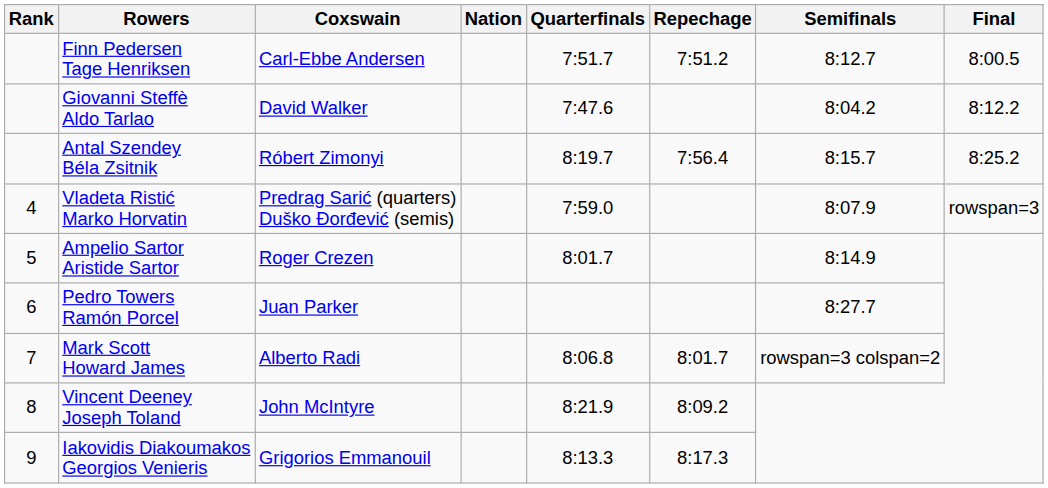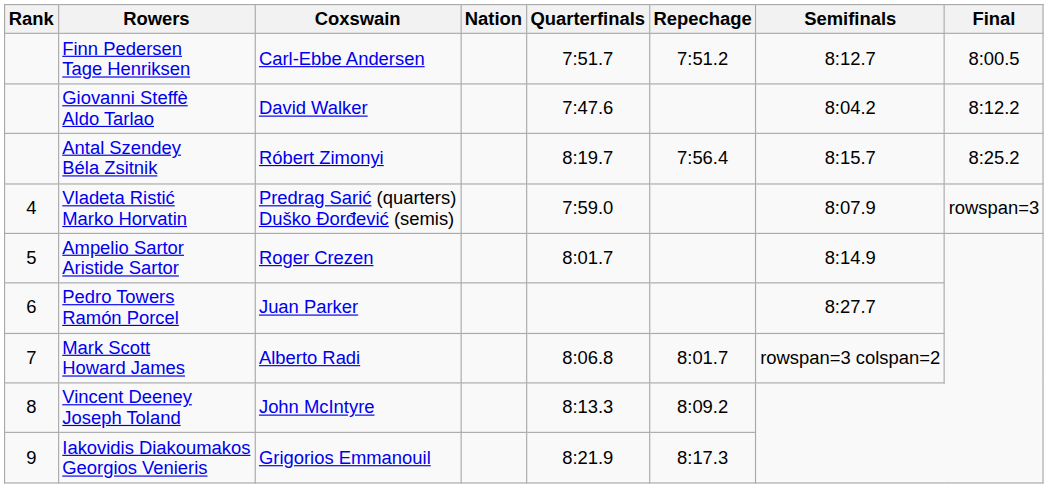Vincent Deeney Joseph Toland | Quarterfinals: 8:21.9 -> 8:13.3
Iakovidis Diakoumakos Georgios Venieris | Quarterfinals: 8:13.3 -> 8:21.9
